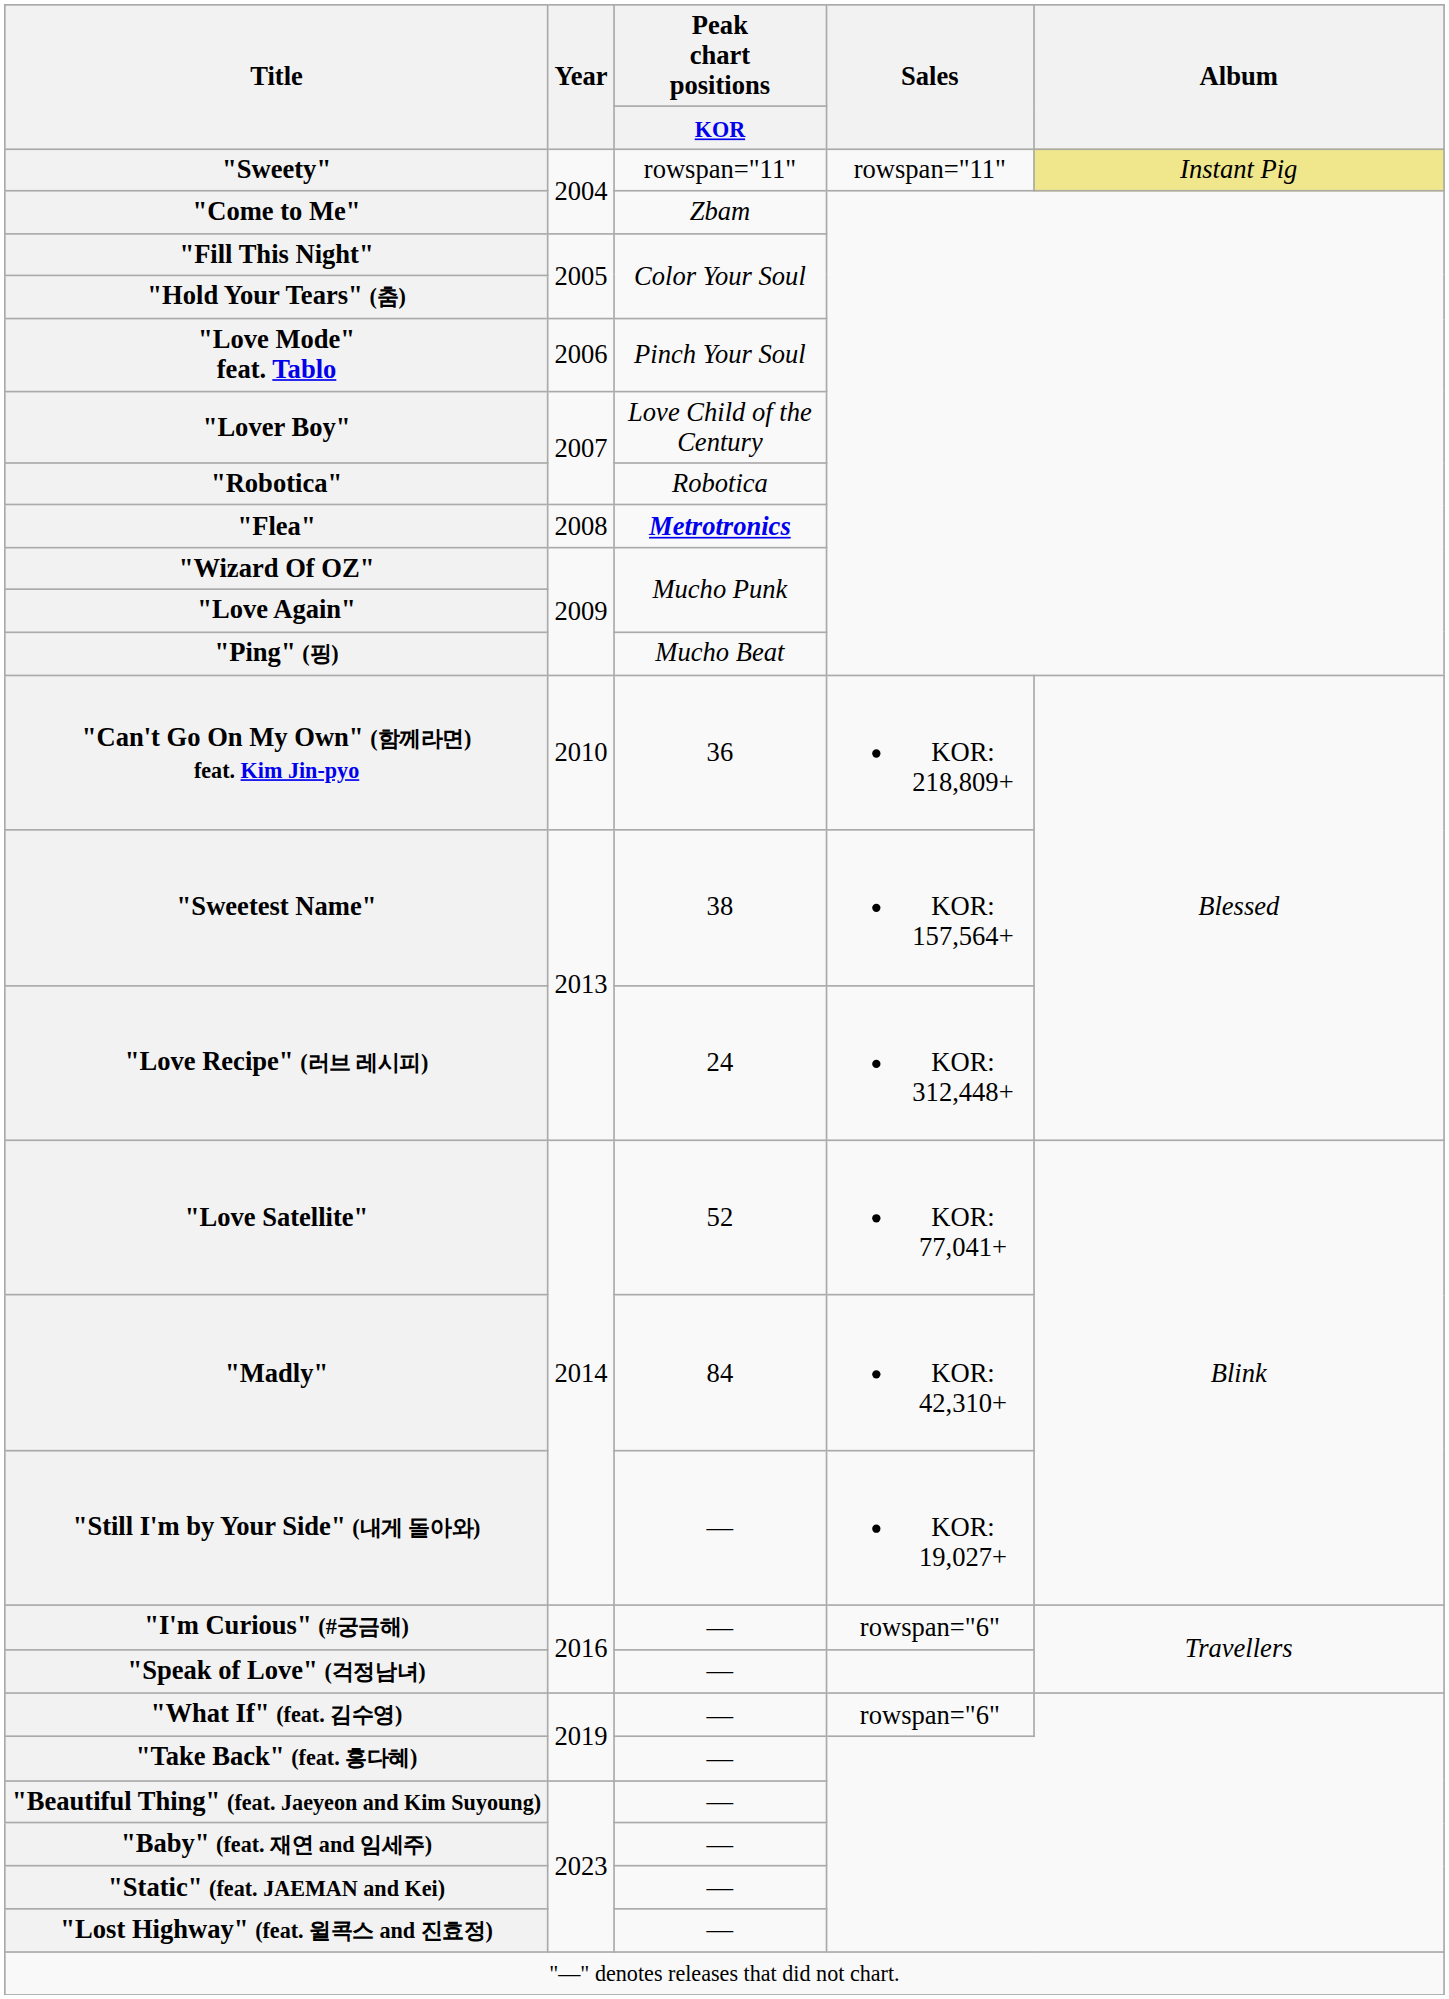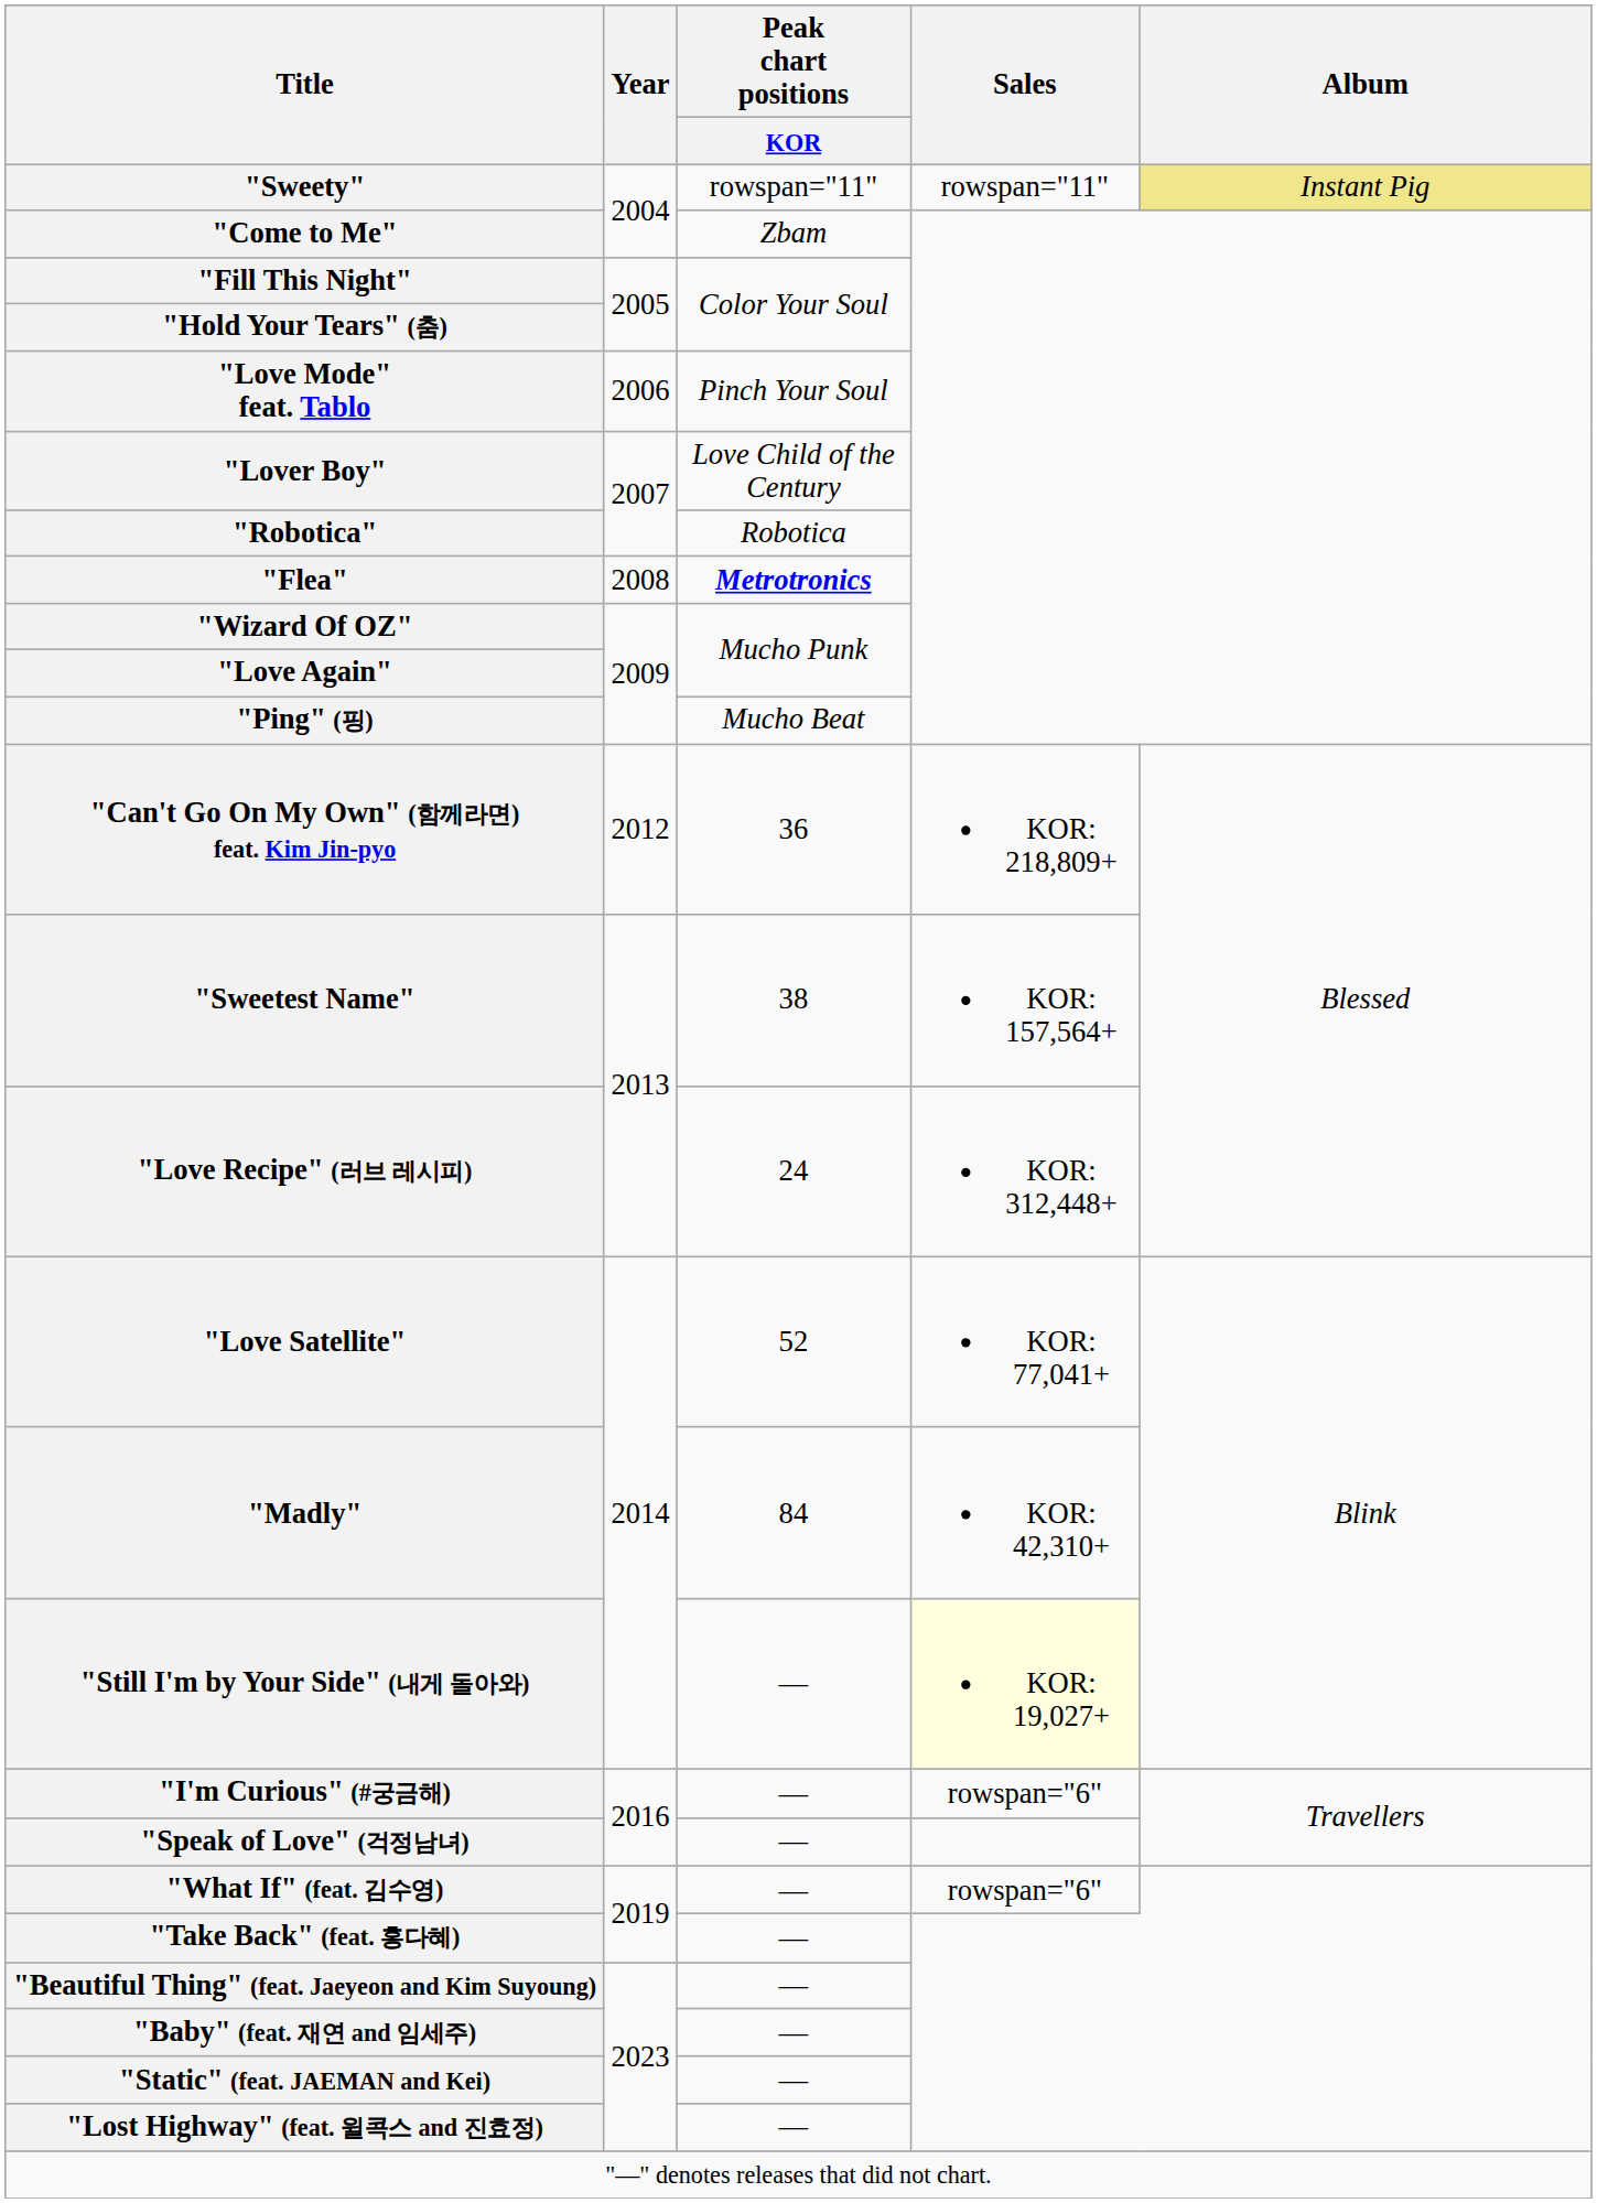"Can't Go On My Own" (함께라면) feat. Kim Jin-pyo | Year: 2010 -> 2012
"Still I'm by Your Side" (내게 돌아와) | Sales: no background -> lightyellow background
